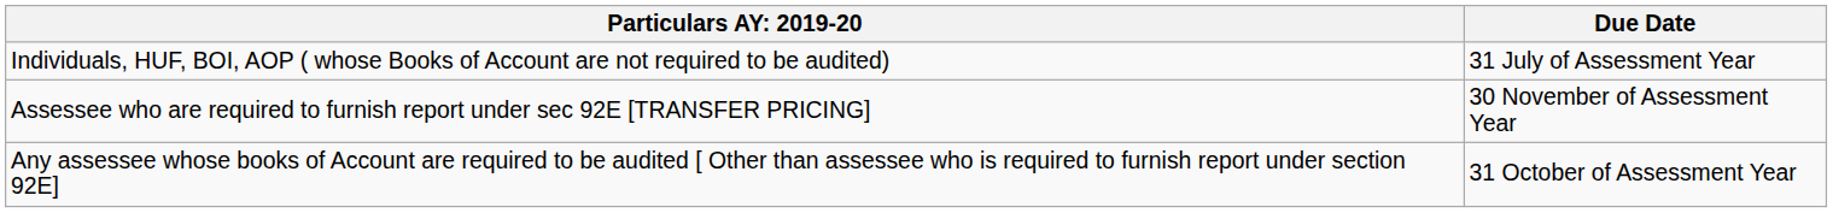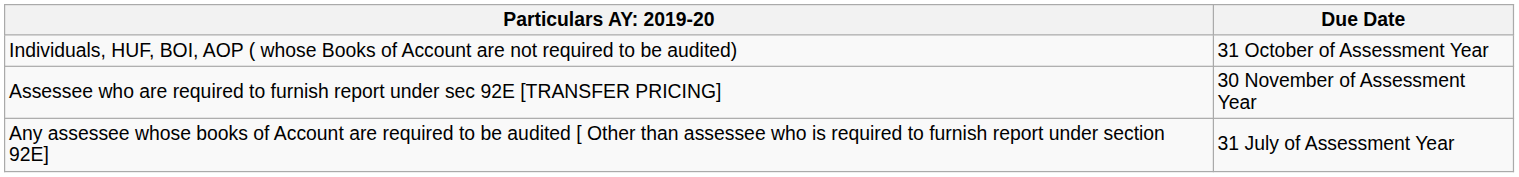row 2 | Due Date: 31 July of Assessment Year -> 31 October of Assessment Year
row 4 | Due Date: 31 October of Assessment Year -> 31 July of Assessment Year
